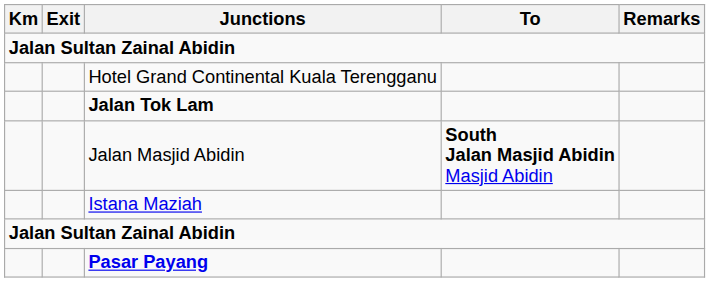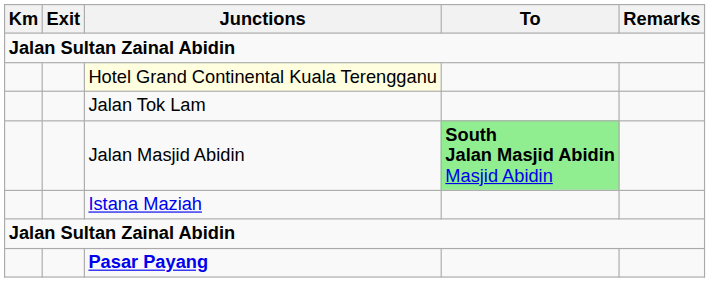Hotel Grand Continental Kuala Terengganu | Junctions: no background -> lightyellow background
Jalan Tok Lam | Junctions: bold -> normal
Jalan Masjid Abidin | To: no background -> lightgreen background
